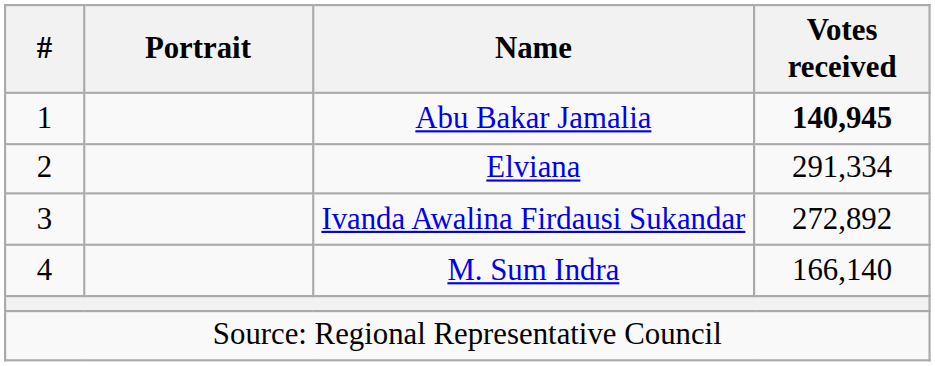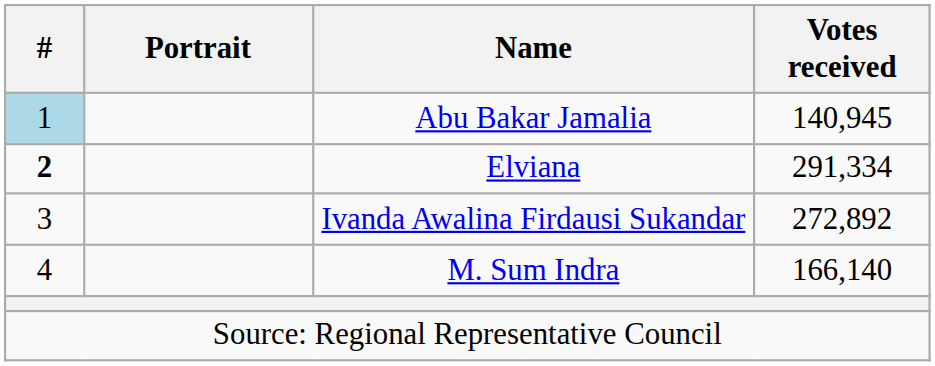Abu Bakar Jamalia | #: no background -> lightblue background
Abu Bakar Jamalia | Votes received: bold -> normal
Elviana | #: normal -> bold
